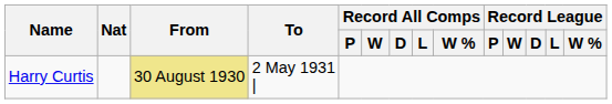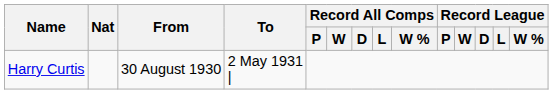Harry Curtis | From: khaki background -> no background
